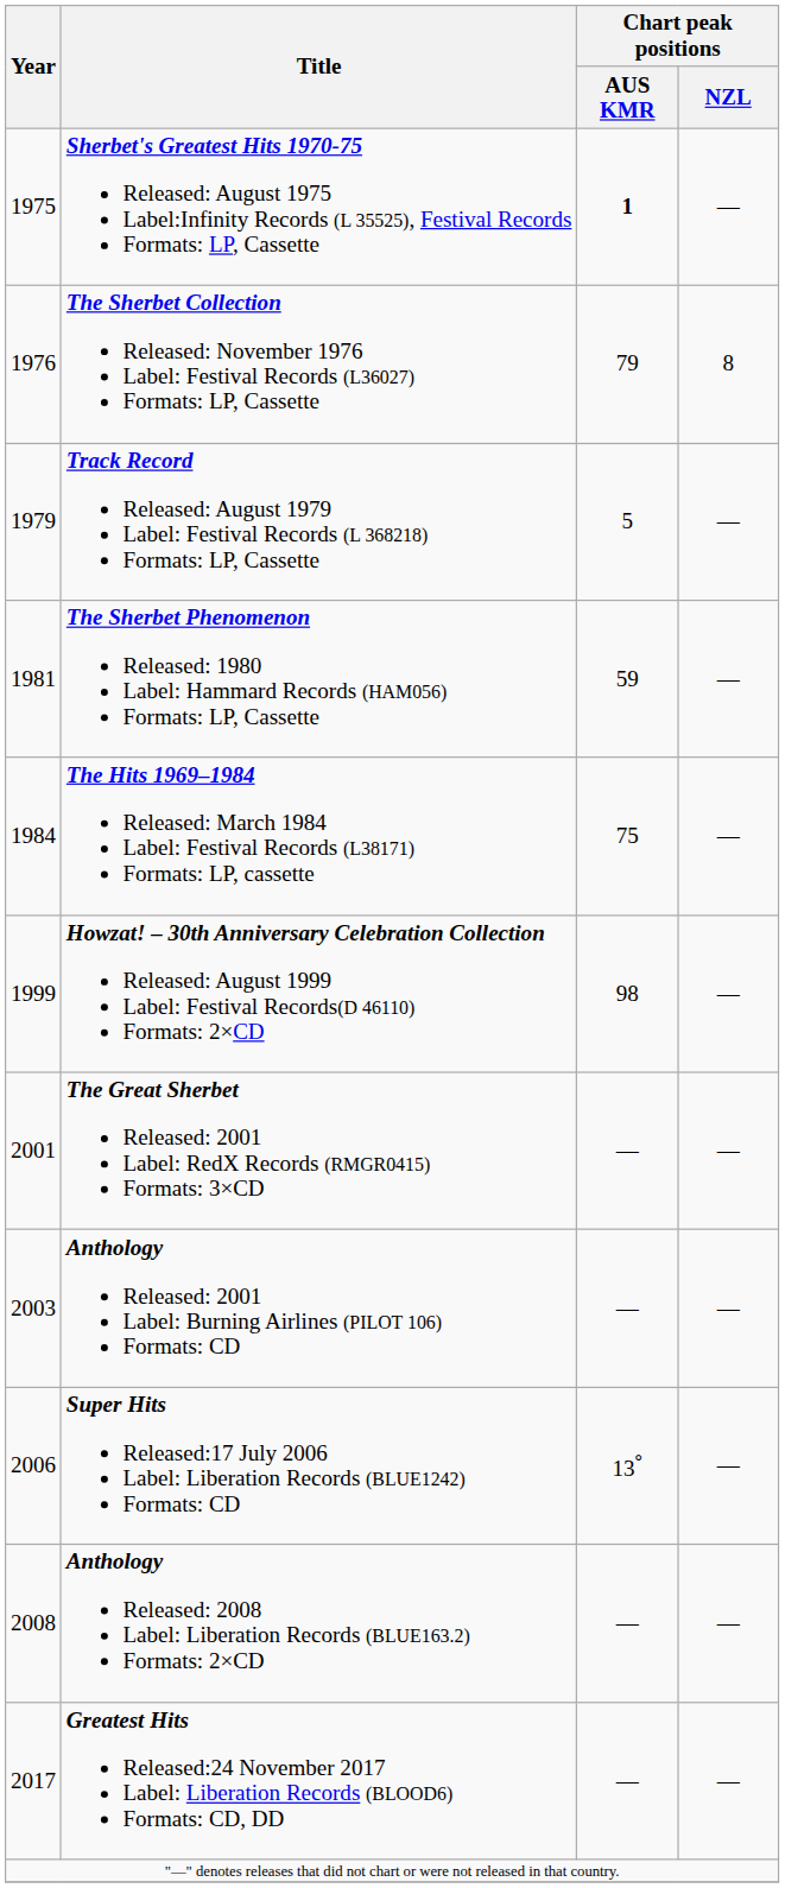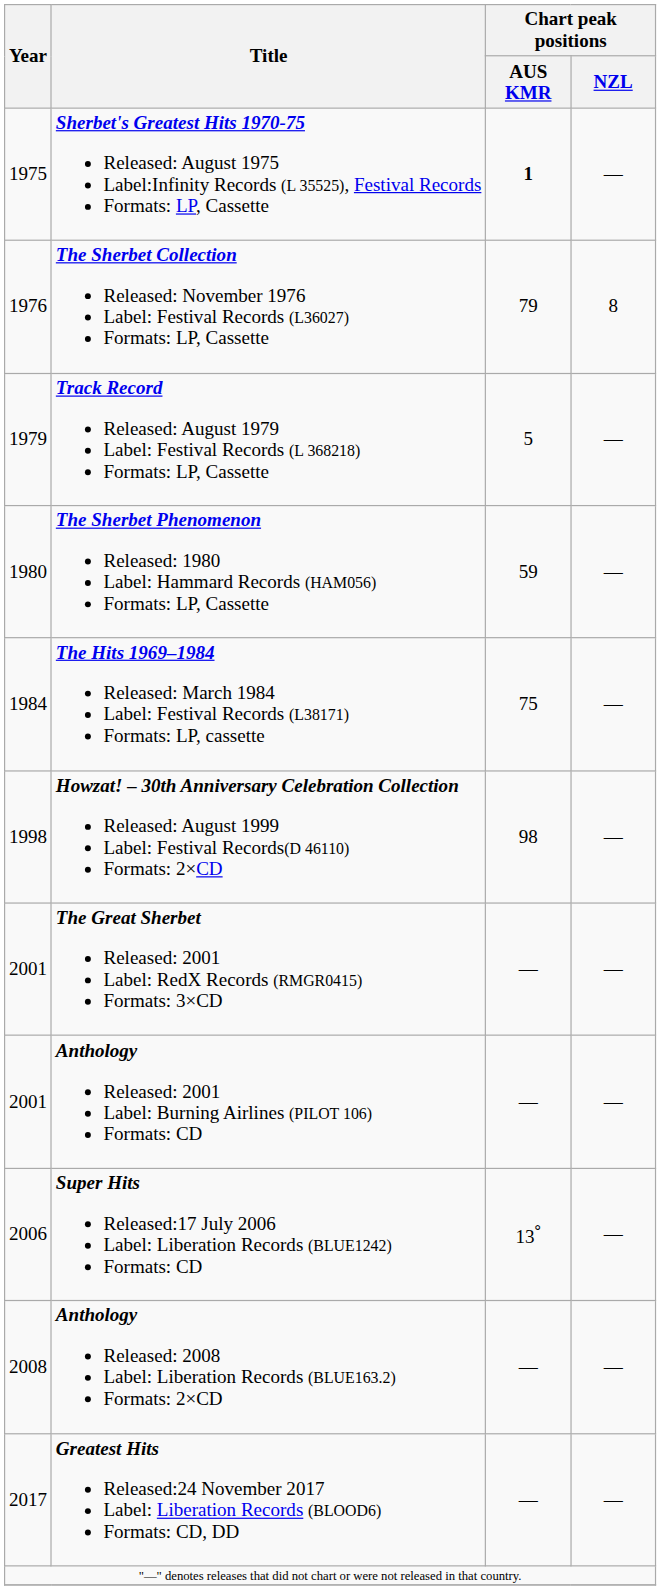row 6 | Year: 1981 -> 1980
row 8 | Year: 1999 -> 1998
row 10 | Year: 2003 -> 2001
